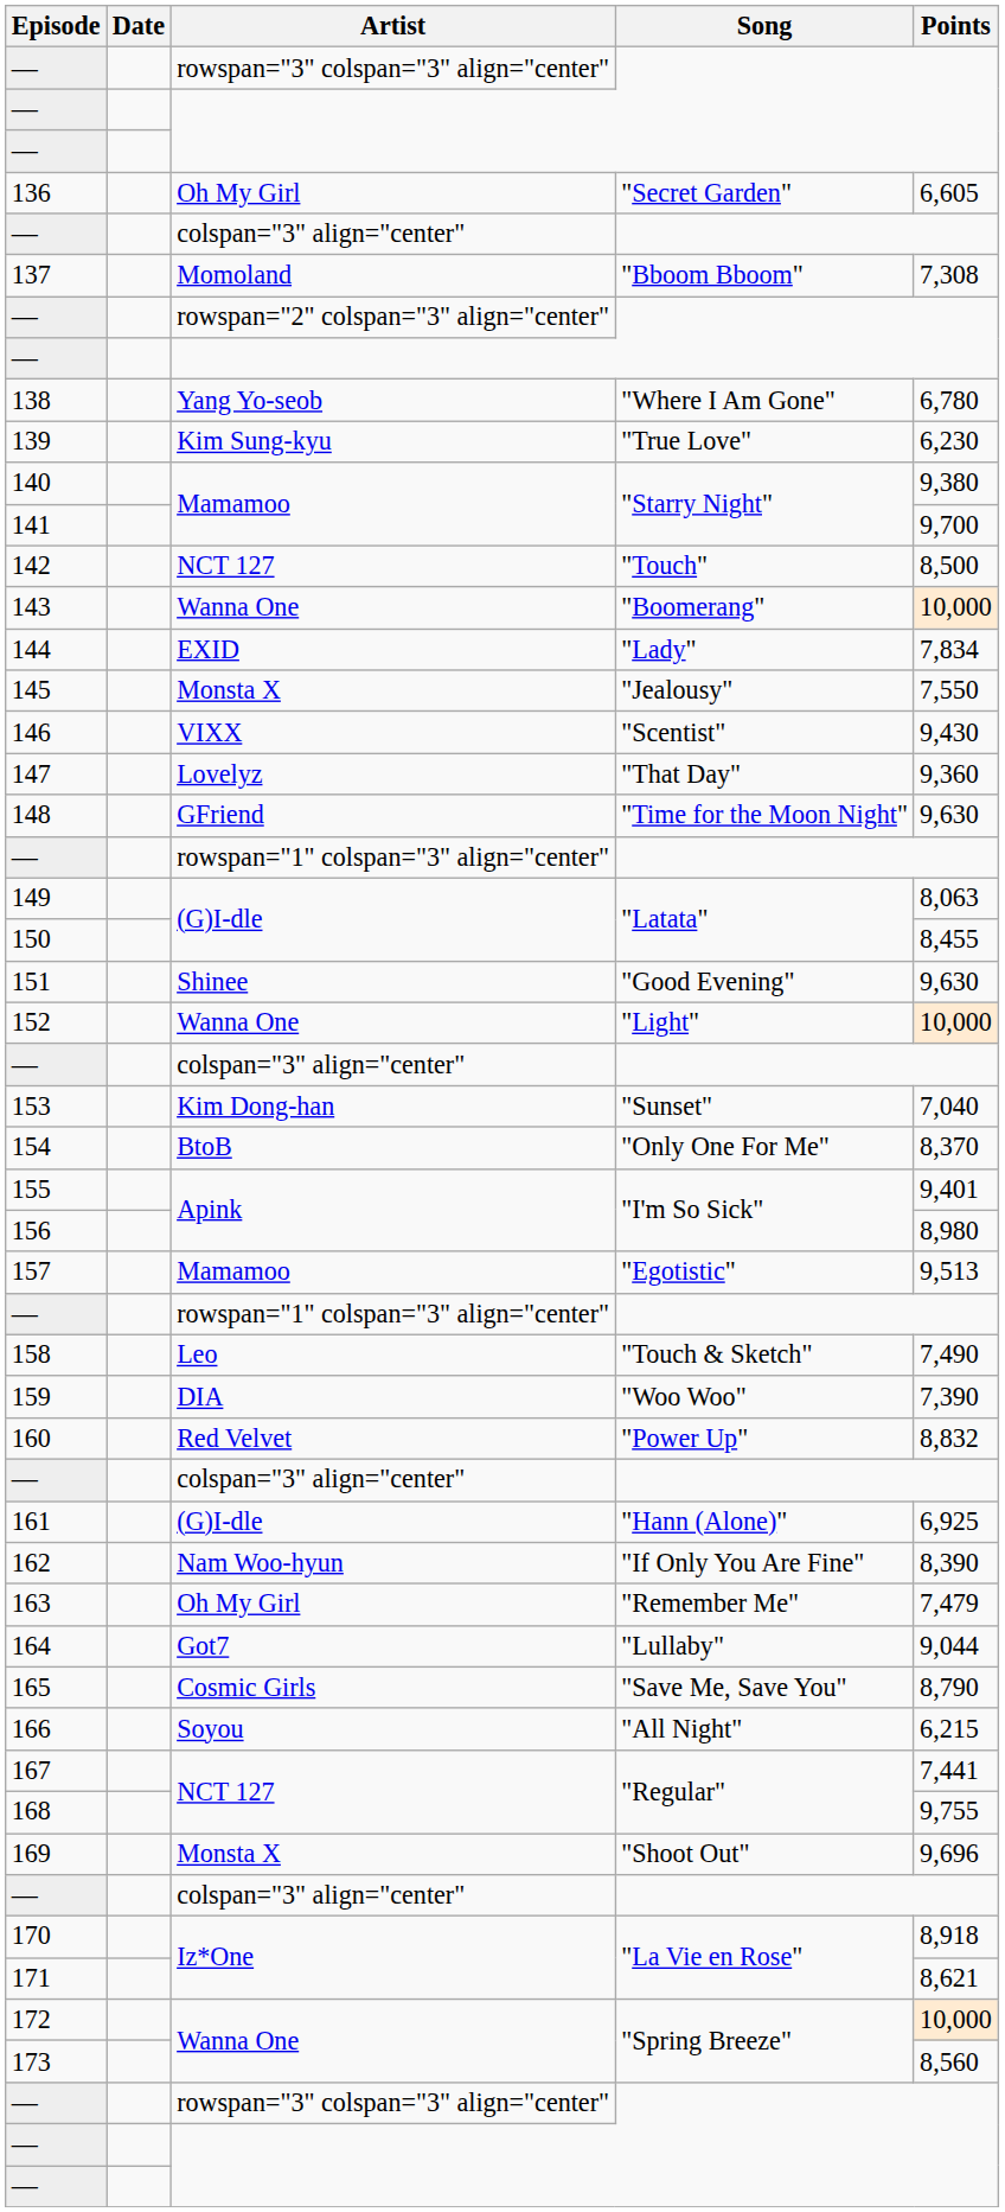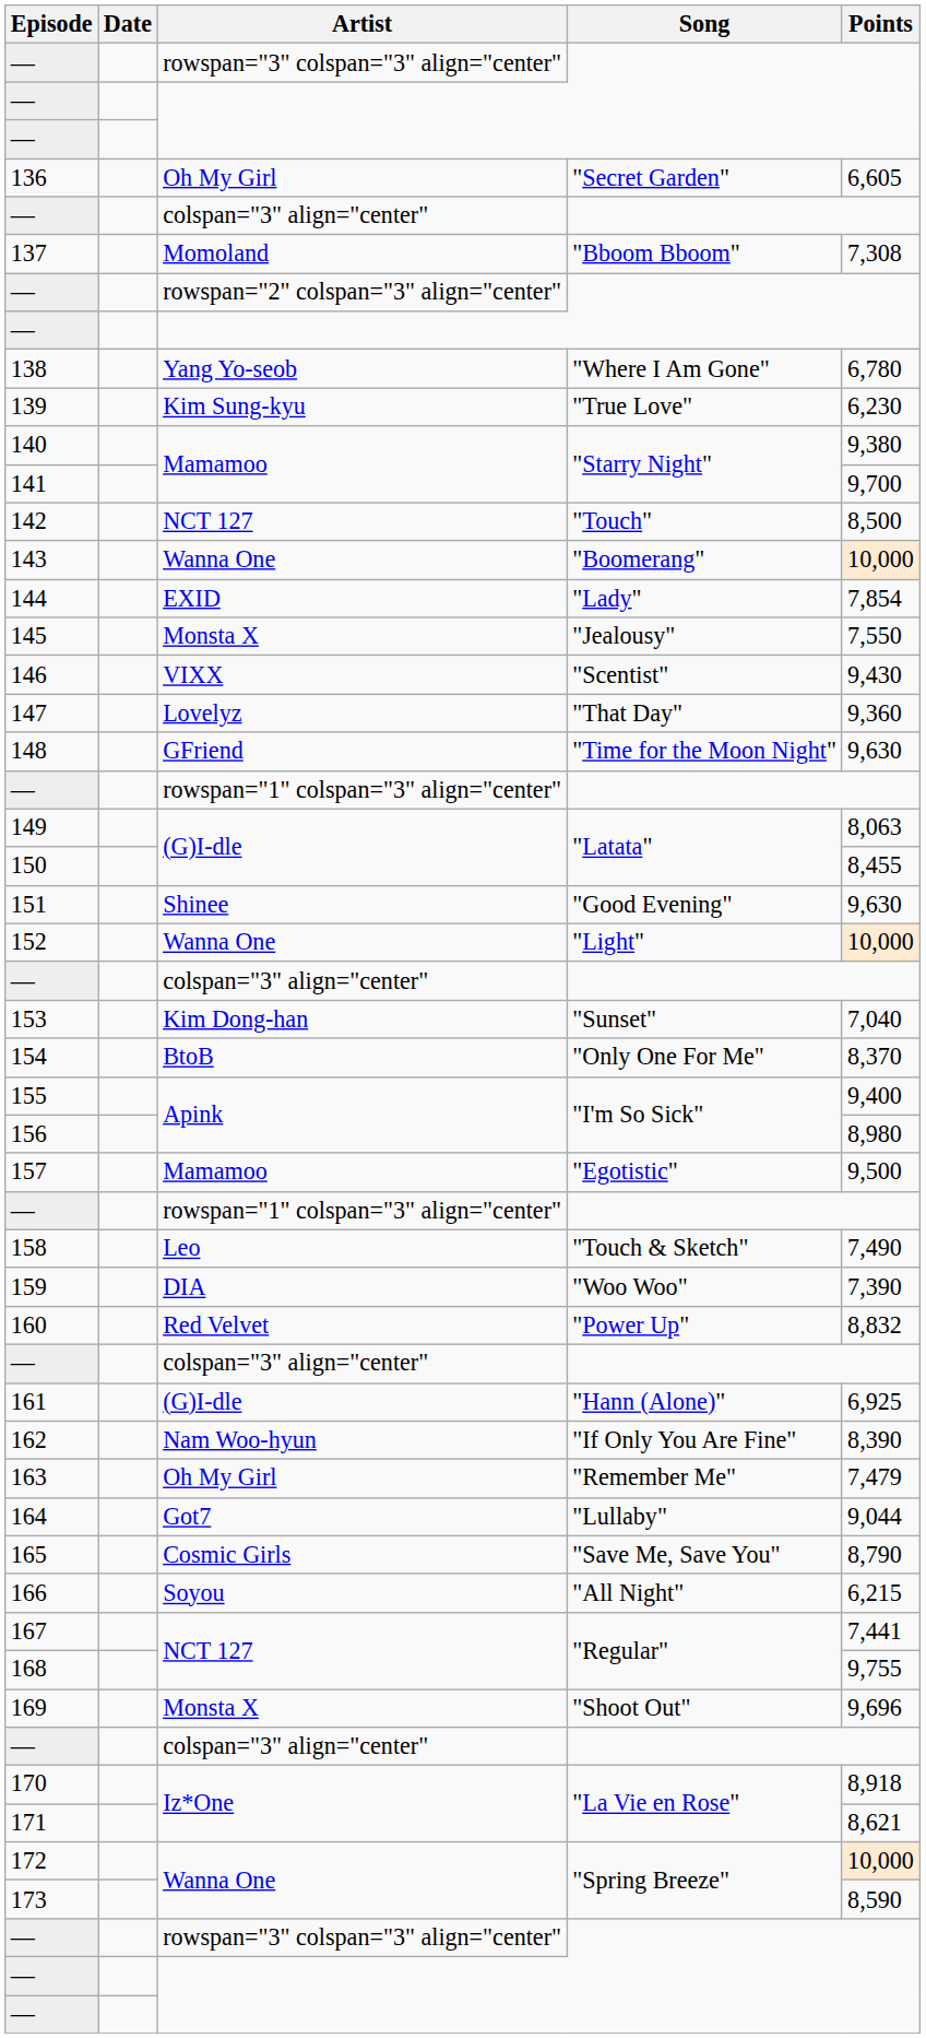144 | Points: 7,834 -> 7,854
155 | Points: 9,401 -> 9,400
157 | Points: 9,513 -> 9,500
173 | Points: 8,560 -> 8,590
